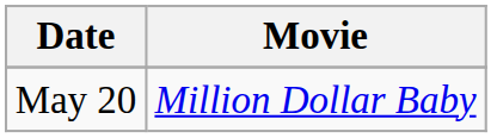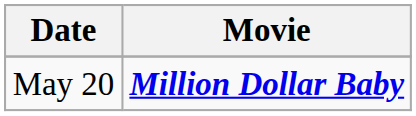May 20 | Movie: normal -> bold
